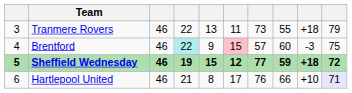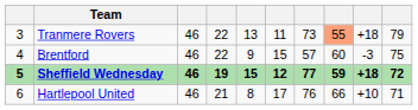Tranmere Rovers | column 8: no background -> lightsalmon background
Brentford | column 4: paleturquoise background -> no background
Brentford | column 6: pink background -> no background
Hartlepool United | column 10: lavender background -> no background
